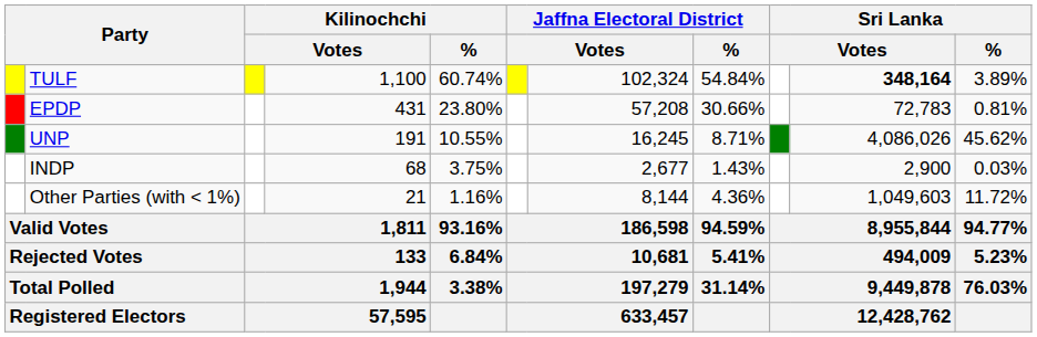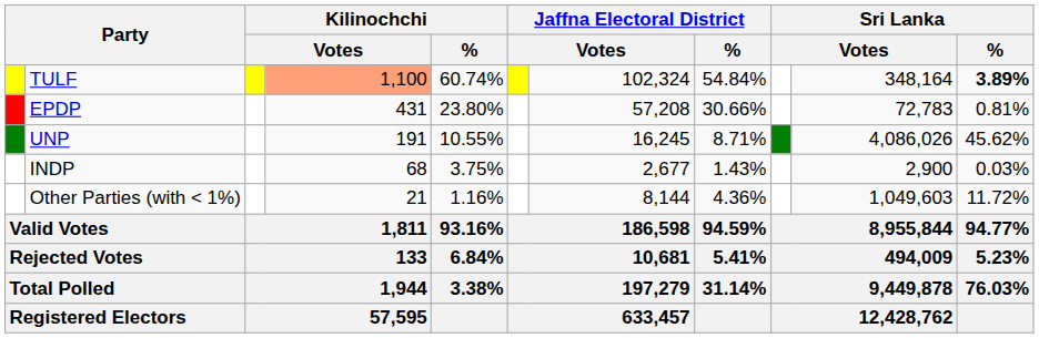TULF | column 4: no background -> lightsalmon background
TULF | column 10: bold -> normal
TULF | Sri Lanka / %: normal -> bold
